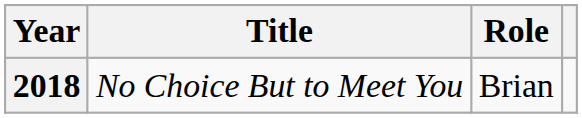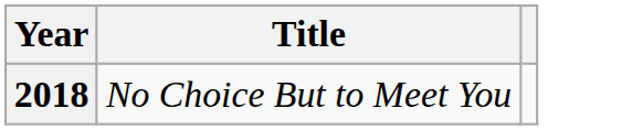- column: Role | Brian
